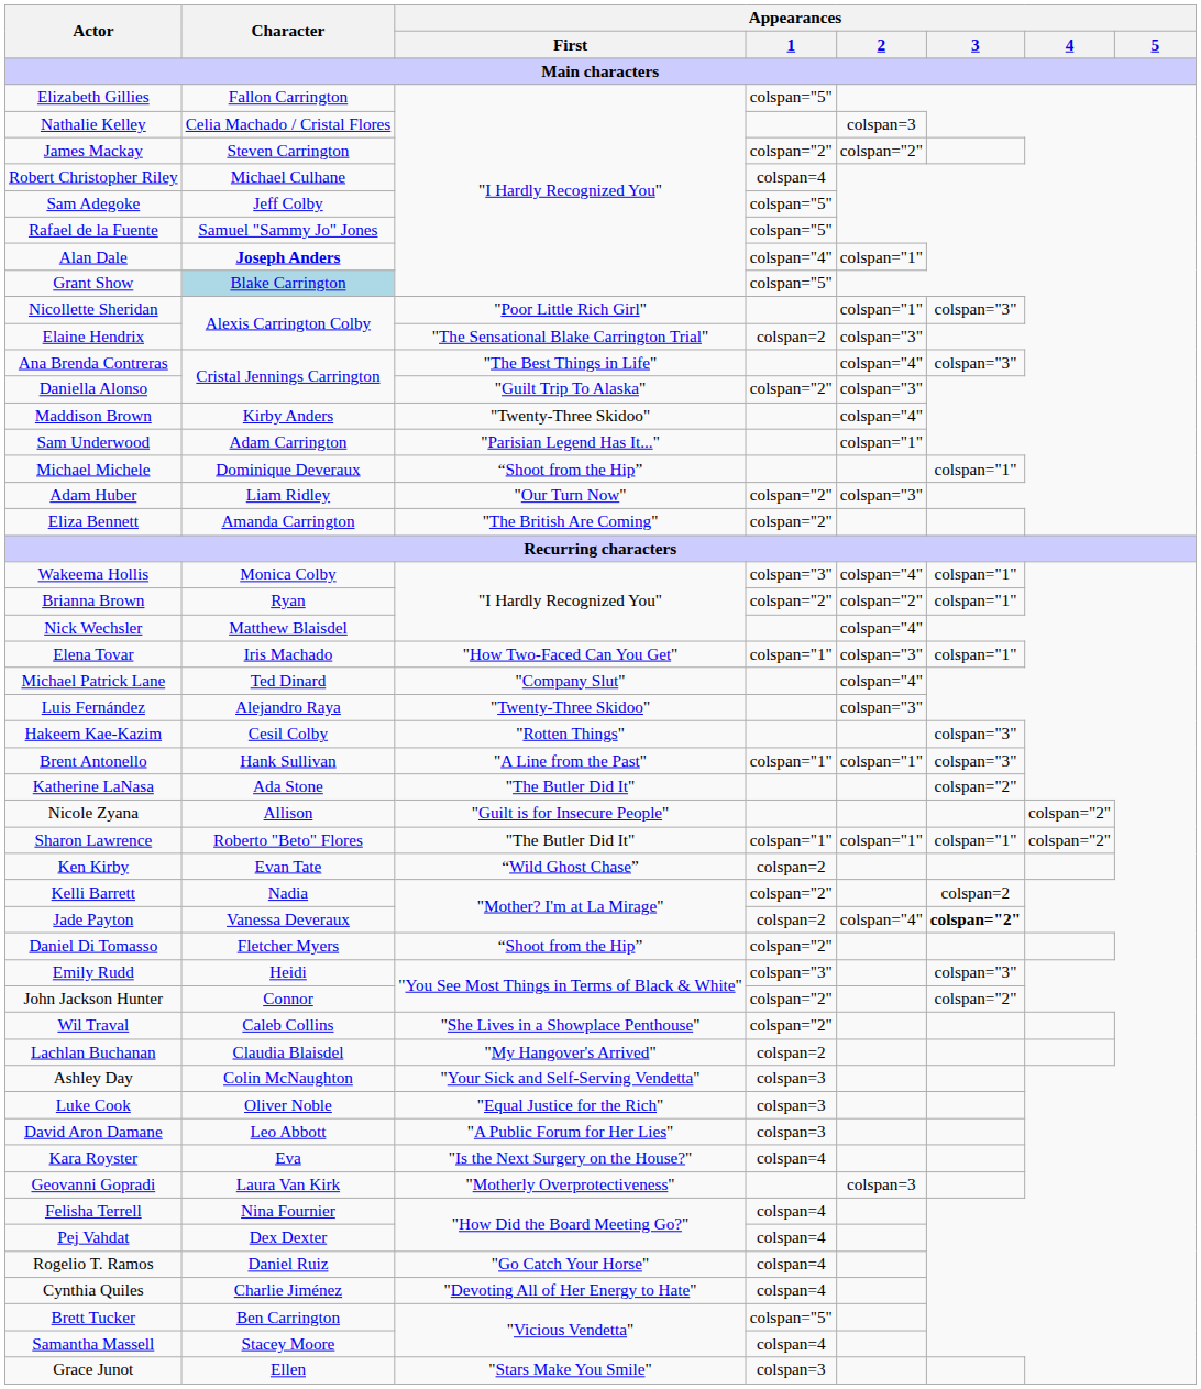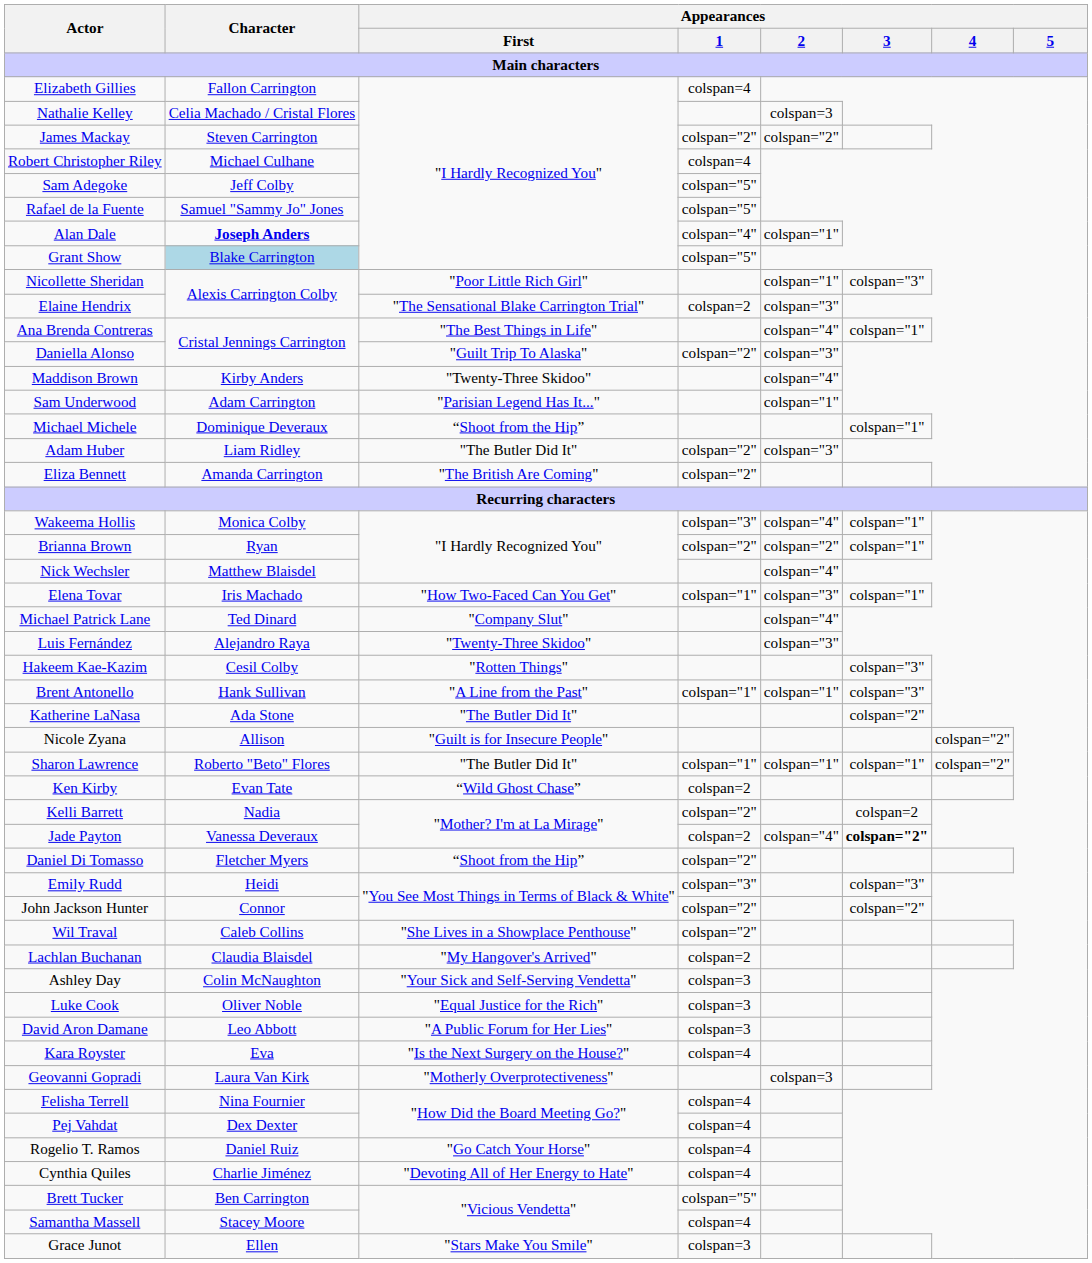Elizabeth Gillies | Appearances / 1: colspan="5" -> colspan=4
Ana Brenda Contreras | Appearances / 3: colspan="3" -> colspan="1"
Adam Huber | Appearances / First: "Our Turn Now" -> "The Butler Did It"
